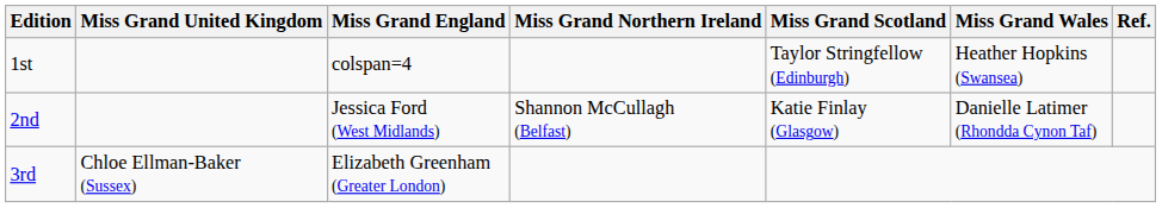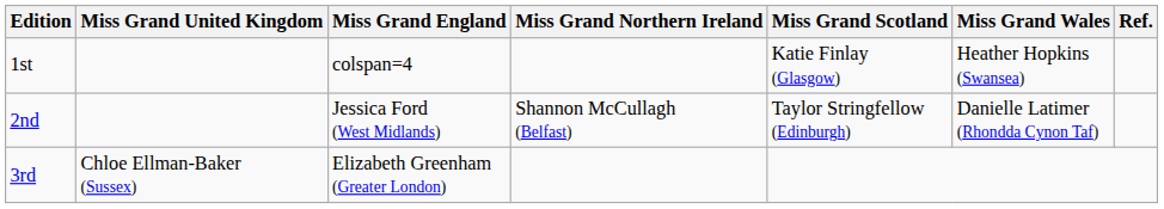1st | Miss Grand Scotland: Taylor Stringfellow (Edinburgh) -> Katie Finlay (Glasgow)
2nd | Miss Grand Scotland: Katie Finlay (Glasgow) -> Taylor Stringfellow (Edinburgh)
